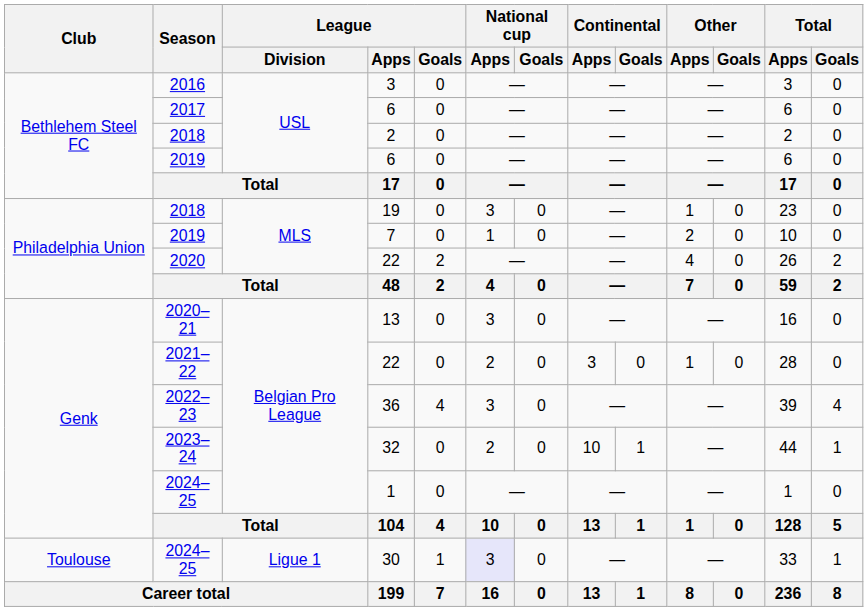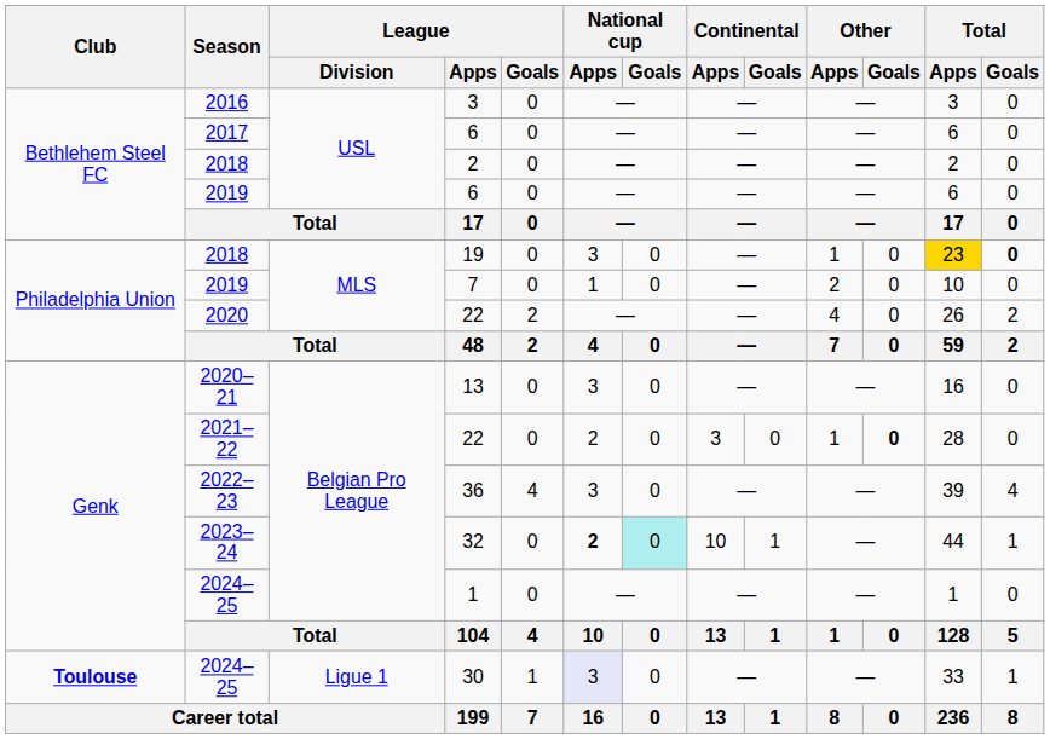19 | Total / Apps: no background -> gold background
19 | Total / Goals: normal -> bold
2021–22 / 22 | Other / Goals: normal -> bold
32 | National cup / Apps: normal -> bold
32 | National cup / Goals: no background -> paleturquoise background
30 | Club: normal -> bold
